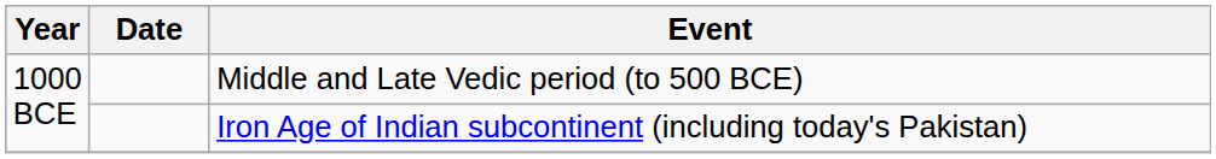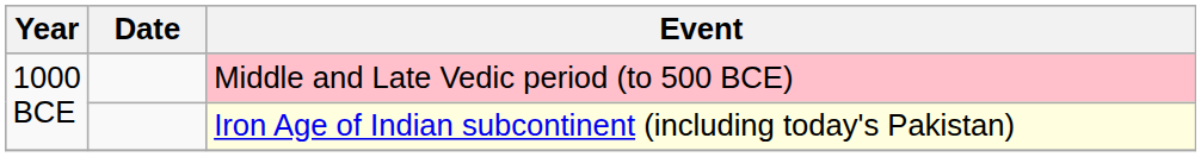Middle and Late Vedic period (to 500 BCE) | Event: no background -> pink background
Iron Age of Indian subcontinent (including today's Pakistan) | Event: no background -> lightyellow background
